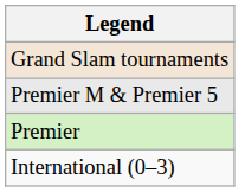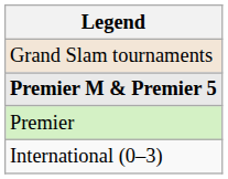row 3 | column 1: normal -> bold
